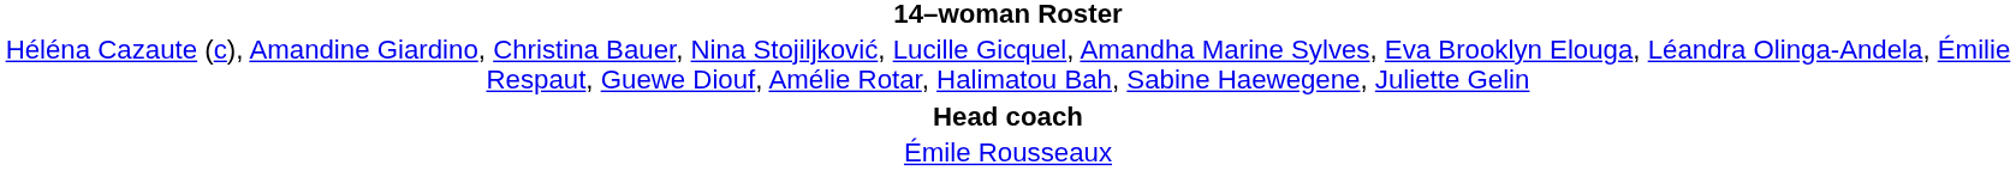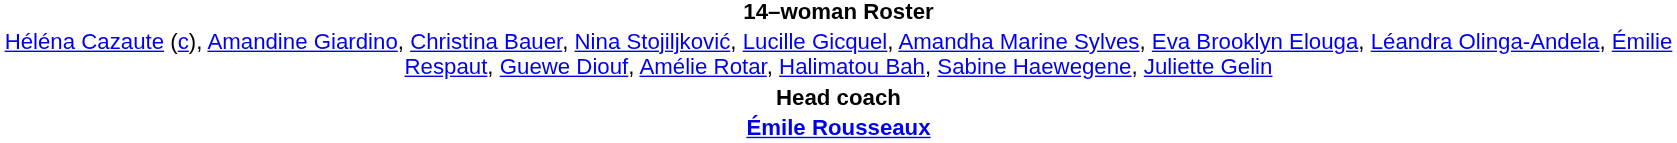row 4 | column 1: normal -> bold
